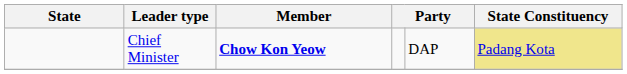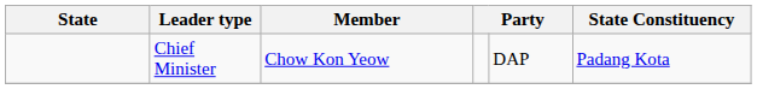Chief Minister | Member: bold -> normal
Chief Minister | State Constituency: khaki background -> no background
